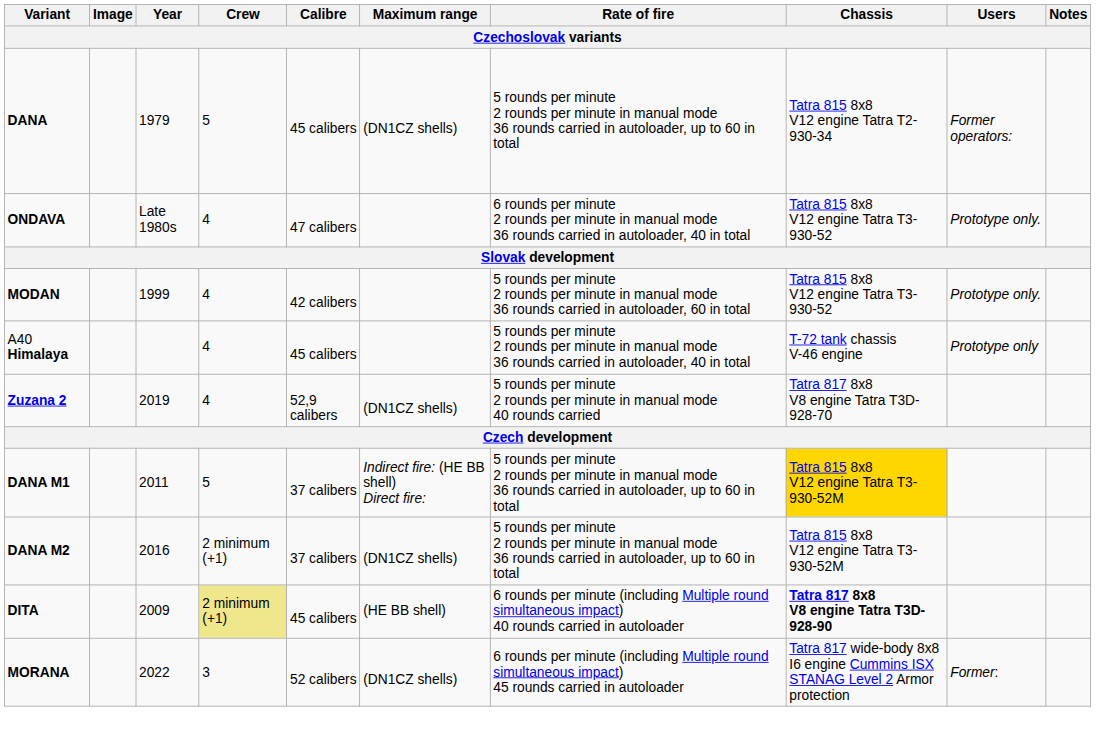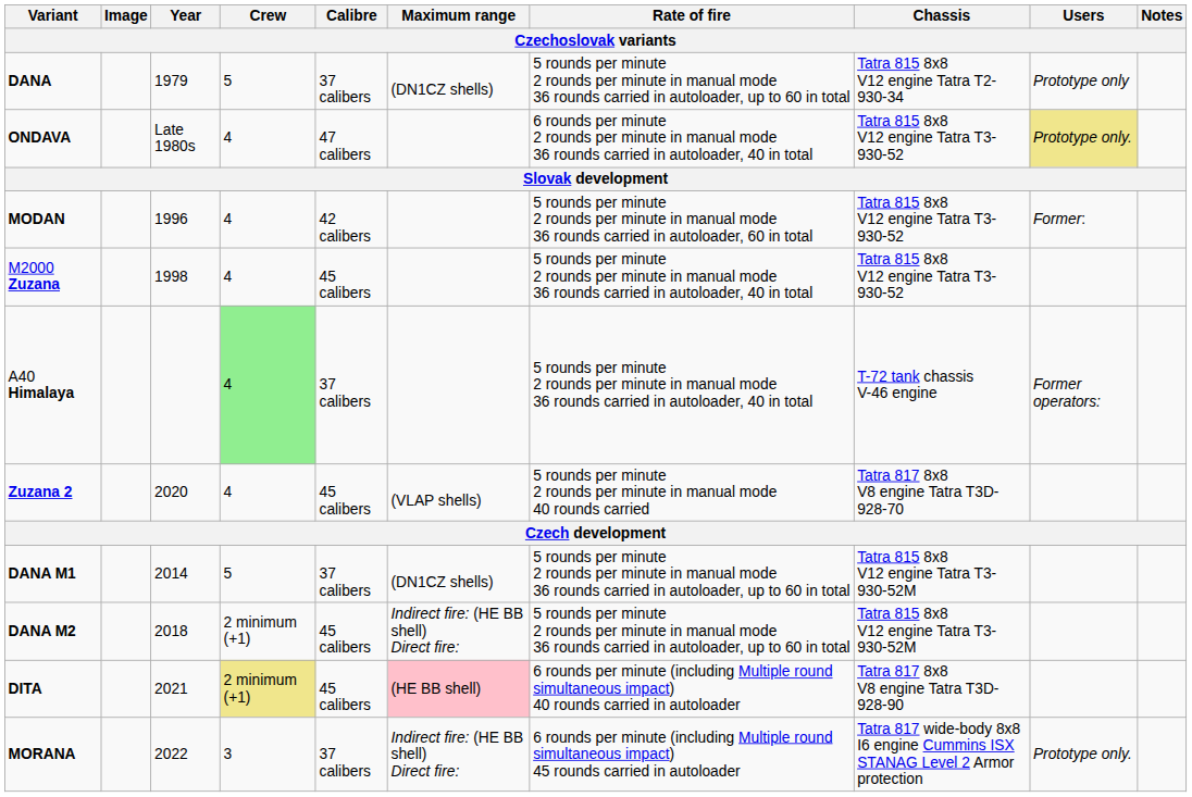DANA | Calibre: 45 calibers -> 37 calibers
DANA | Users: Former operators: -> Prototype only
ONDAVA | Users: no background -> khaki background
MODAN | Year: 1999 -> 1996
MODAN | Users: Prototype only. -> Former:
+ row: M2000 Zuzana | 1998 | 4 | 45 calibers | 5 rounds per minute 2 rounds per minute in manual mode 36 rounds carried in autoloader, 40 in total | Tatra 815 8x8 V12 engine Tatra T3-930-52
A40 Himalaya | Crew: no background -> lightgreen background
A40 Himalaya | Calibre: 45 calibers -> 37 calibers
A40 Himalaya | Users: Prototype only -> Former operators:
Zuzana 2 | Year: 2019 -> 2020
Zuzana 2 | Calibre: 52,9 calibers -> 45 calibers
Zuzana 2 | Maximum range: (DN1CZ shells) -> (VLAP shells)
DANA M1 | Year: 2011 -> 2014
DANA M1 | Maximum range: Indirect fire: (HE BB shell) Direct fire: -> (DN1CZ shells)
DANA M1 | Chassis: gold background -> no background
DANA M2 | Year: 2016 -> 2018
DANA M2 | Calibre: 37 calibers -> 45 calibers
DANA M2 | Maximum range: (DN1CZ shells) -> Indirect fire: (HE BB shell) Direct fire:
DITA | Year: 2009 -> 2021
DITA | Maximum range: no background -> pink background
DITA | Chassis: bold -> normal
MORANA | Calibre: 52 calibers -> 37 calibers
MORANA | Maximum range: (DN1CZ shells) -> Indirect fire: (HE BB shell) Direct fire:
MORANA | Users: Former: -> Prototype only.
